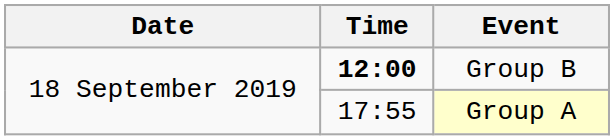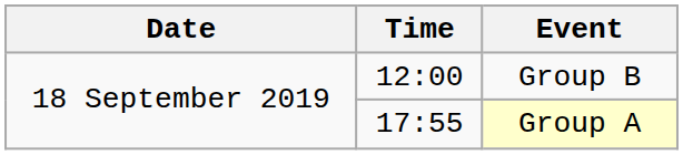Group B | Time: bold -> normal
